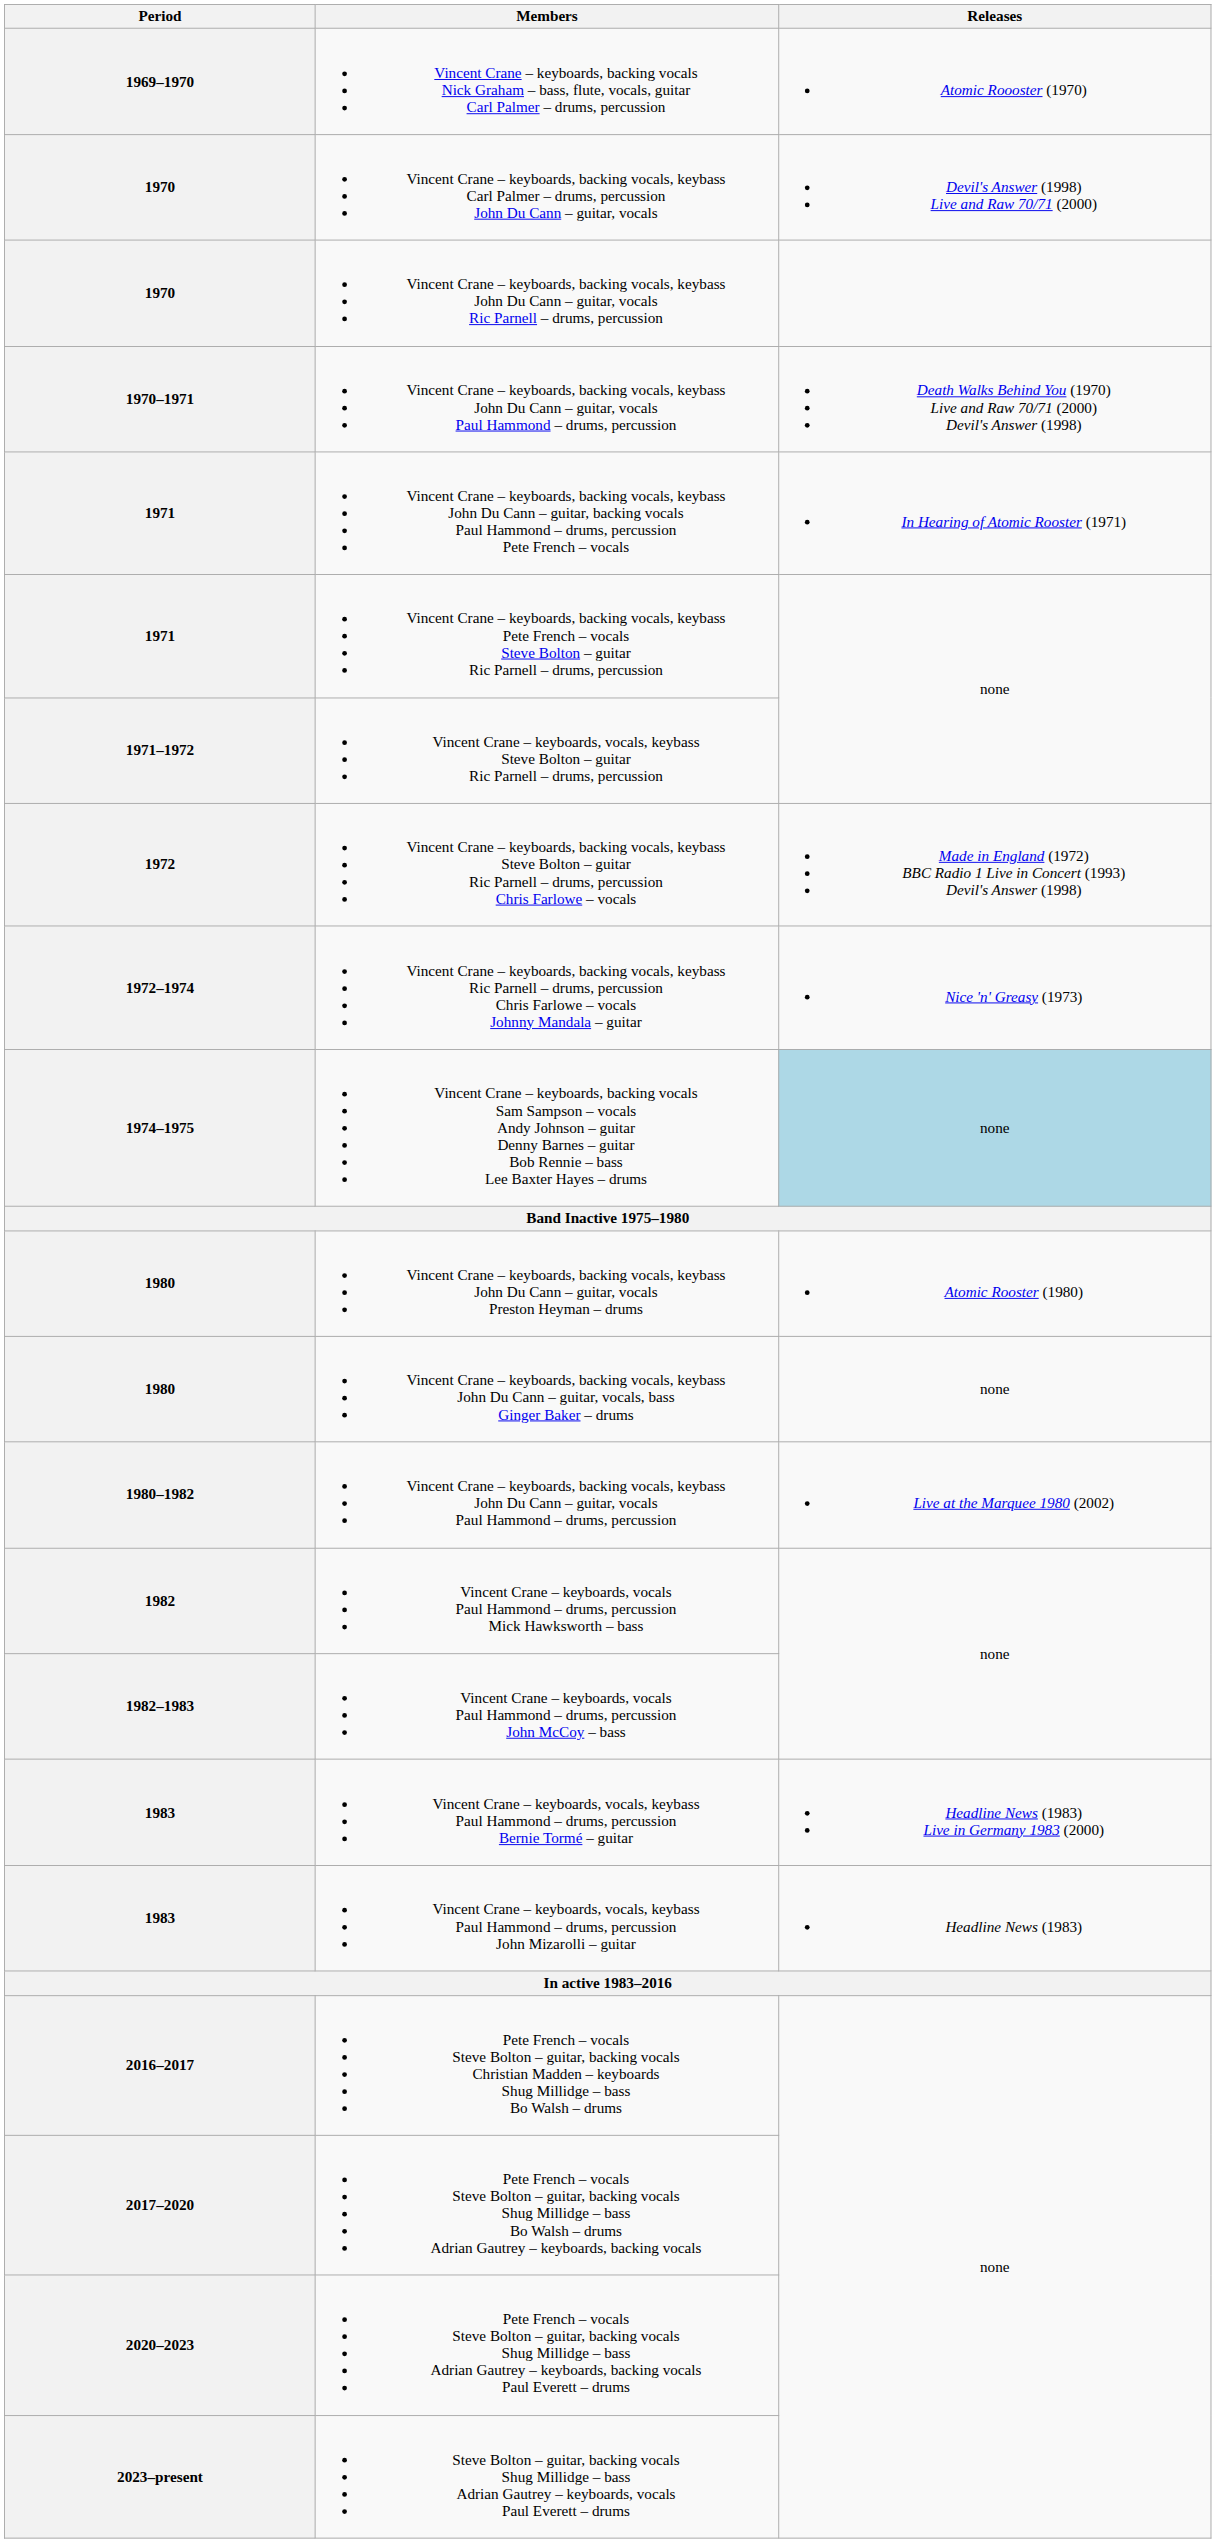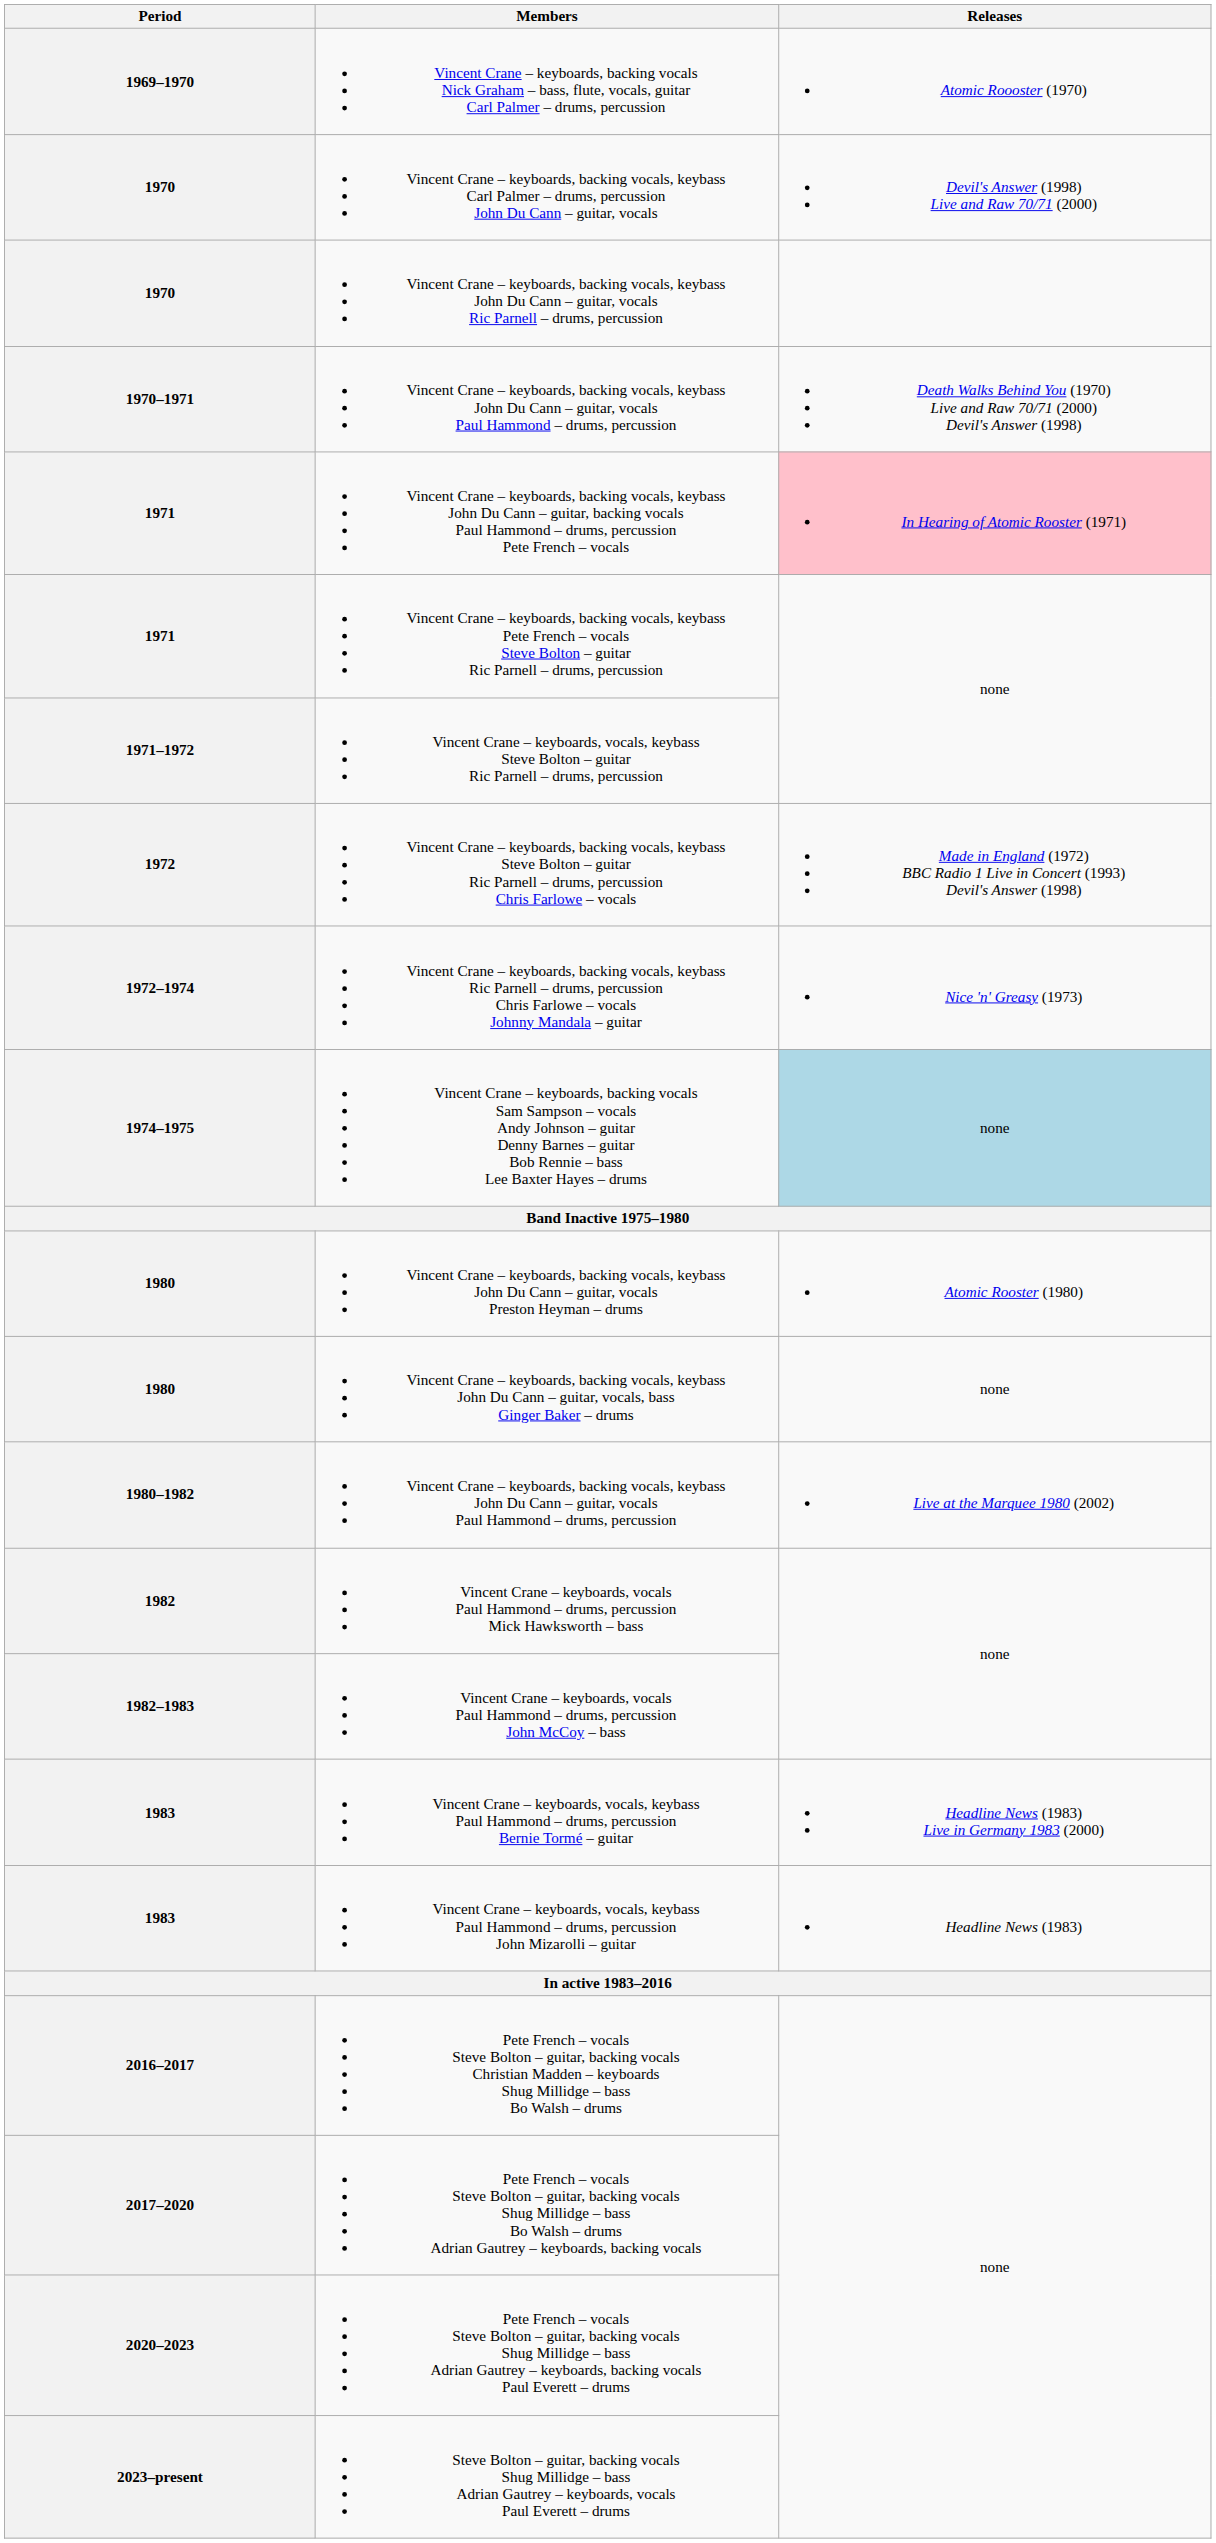row 6 | Releases: no background -> pink background
